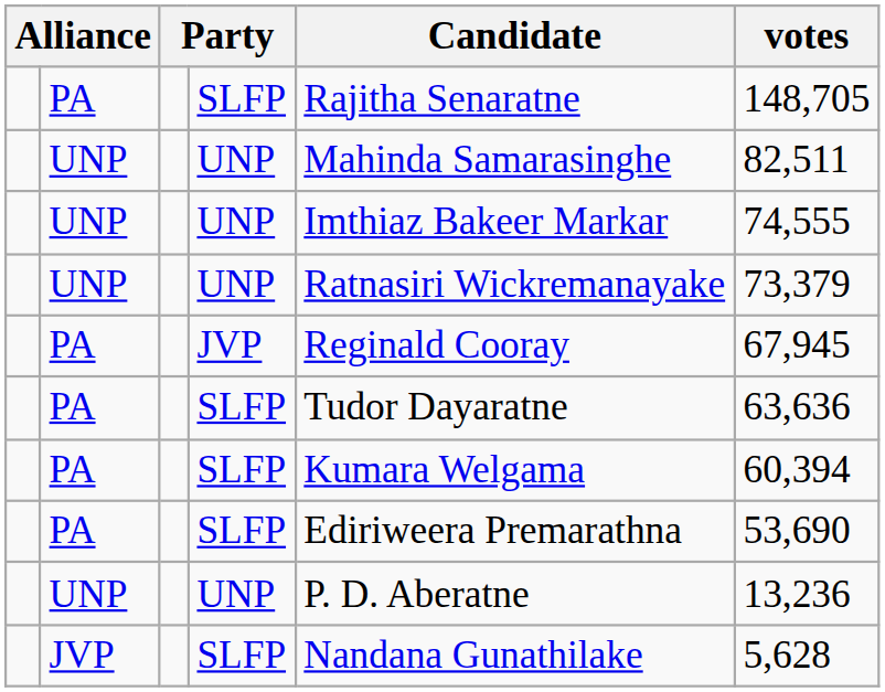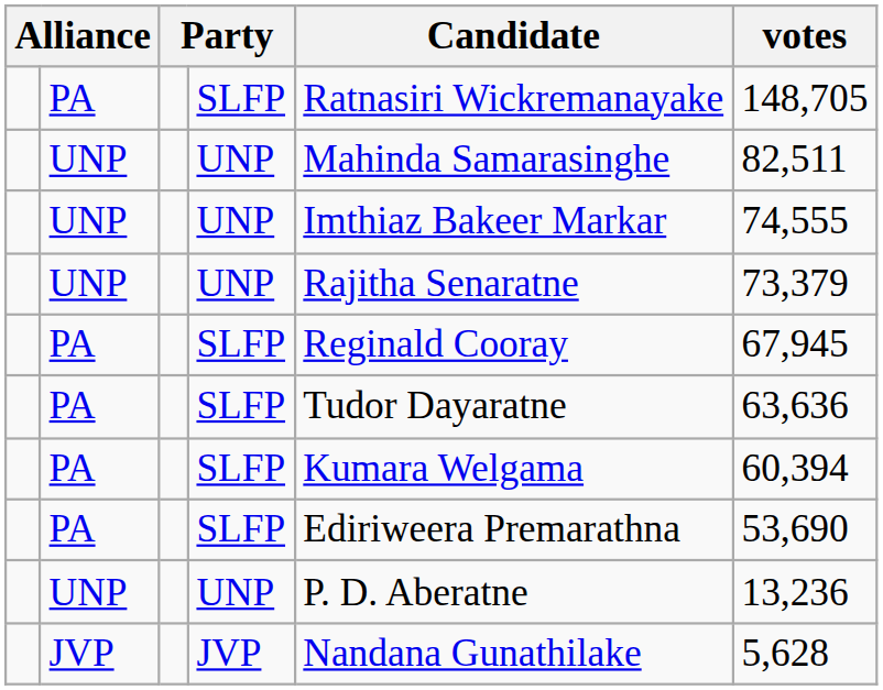row 2 | Candidate: Rajitha Senaratne -> Ratnasiri Wickremanayake
row 5 | Candidate: Ratnasiri Wickremanayake -> Rajitha Senaratne
row 6 | column 4: JVP -> SLFP
row 11 | column 4: SLFP -> JVP
